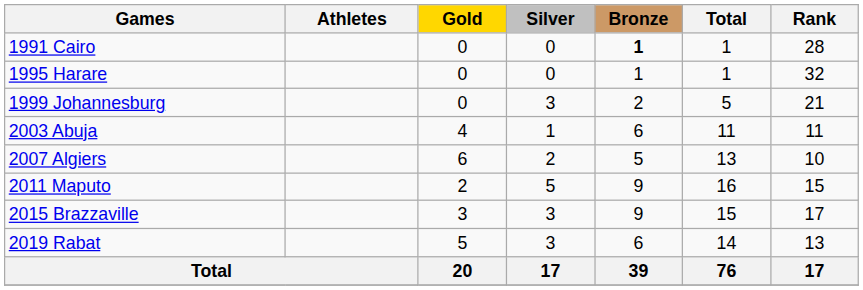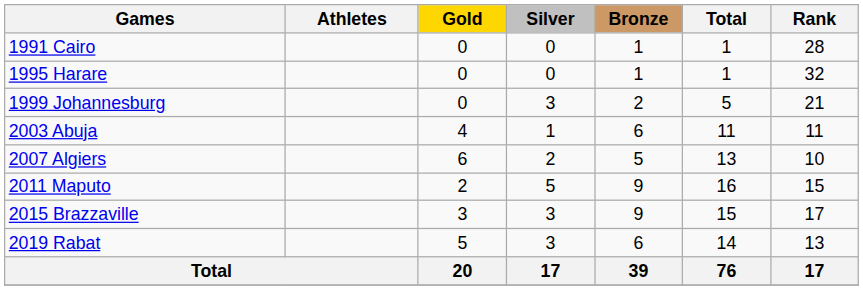1991 Cairo | Bronze: bold -> normal
